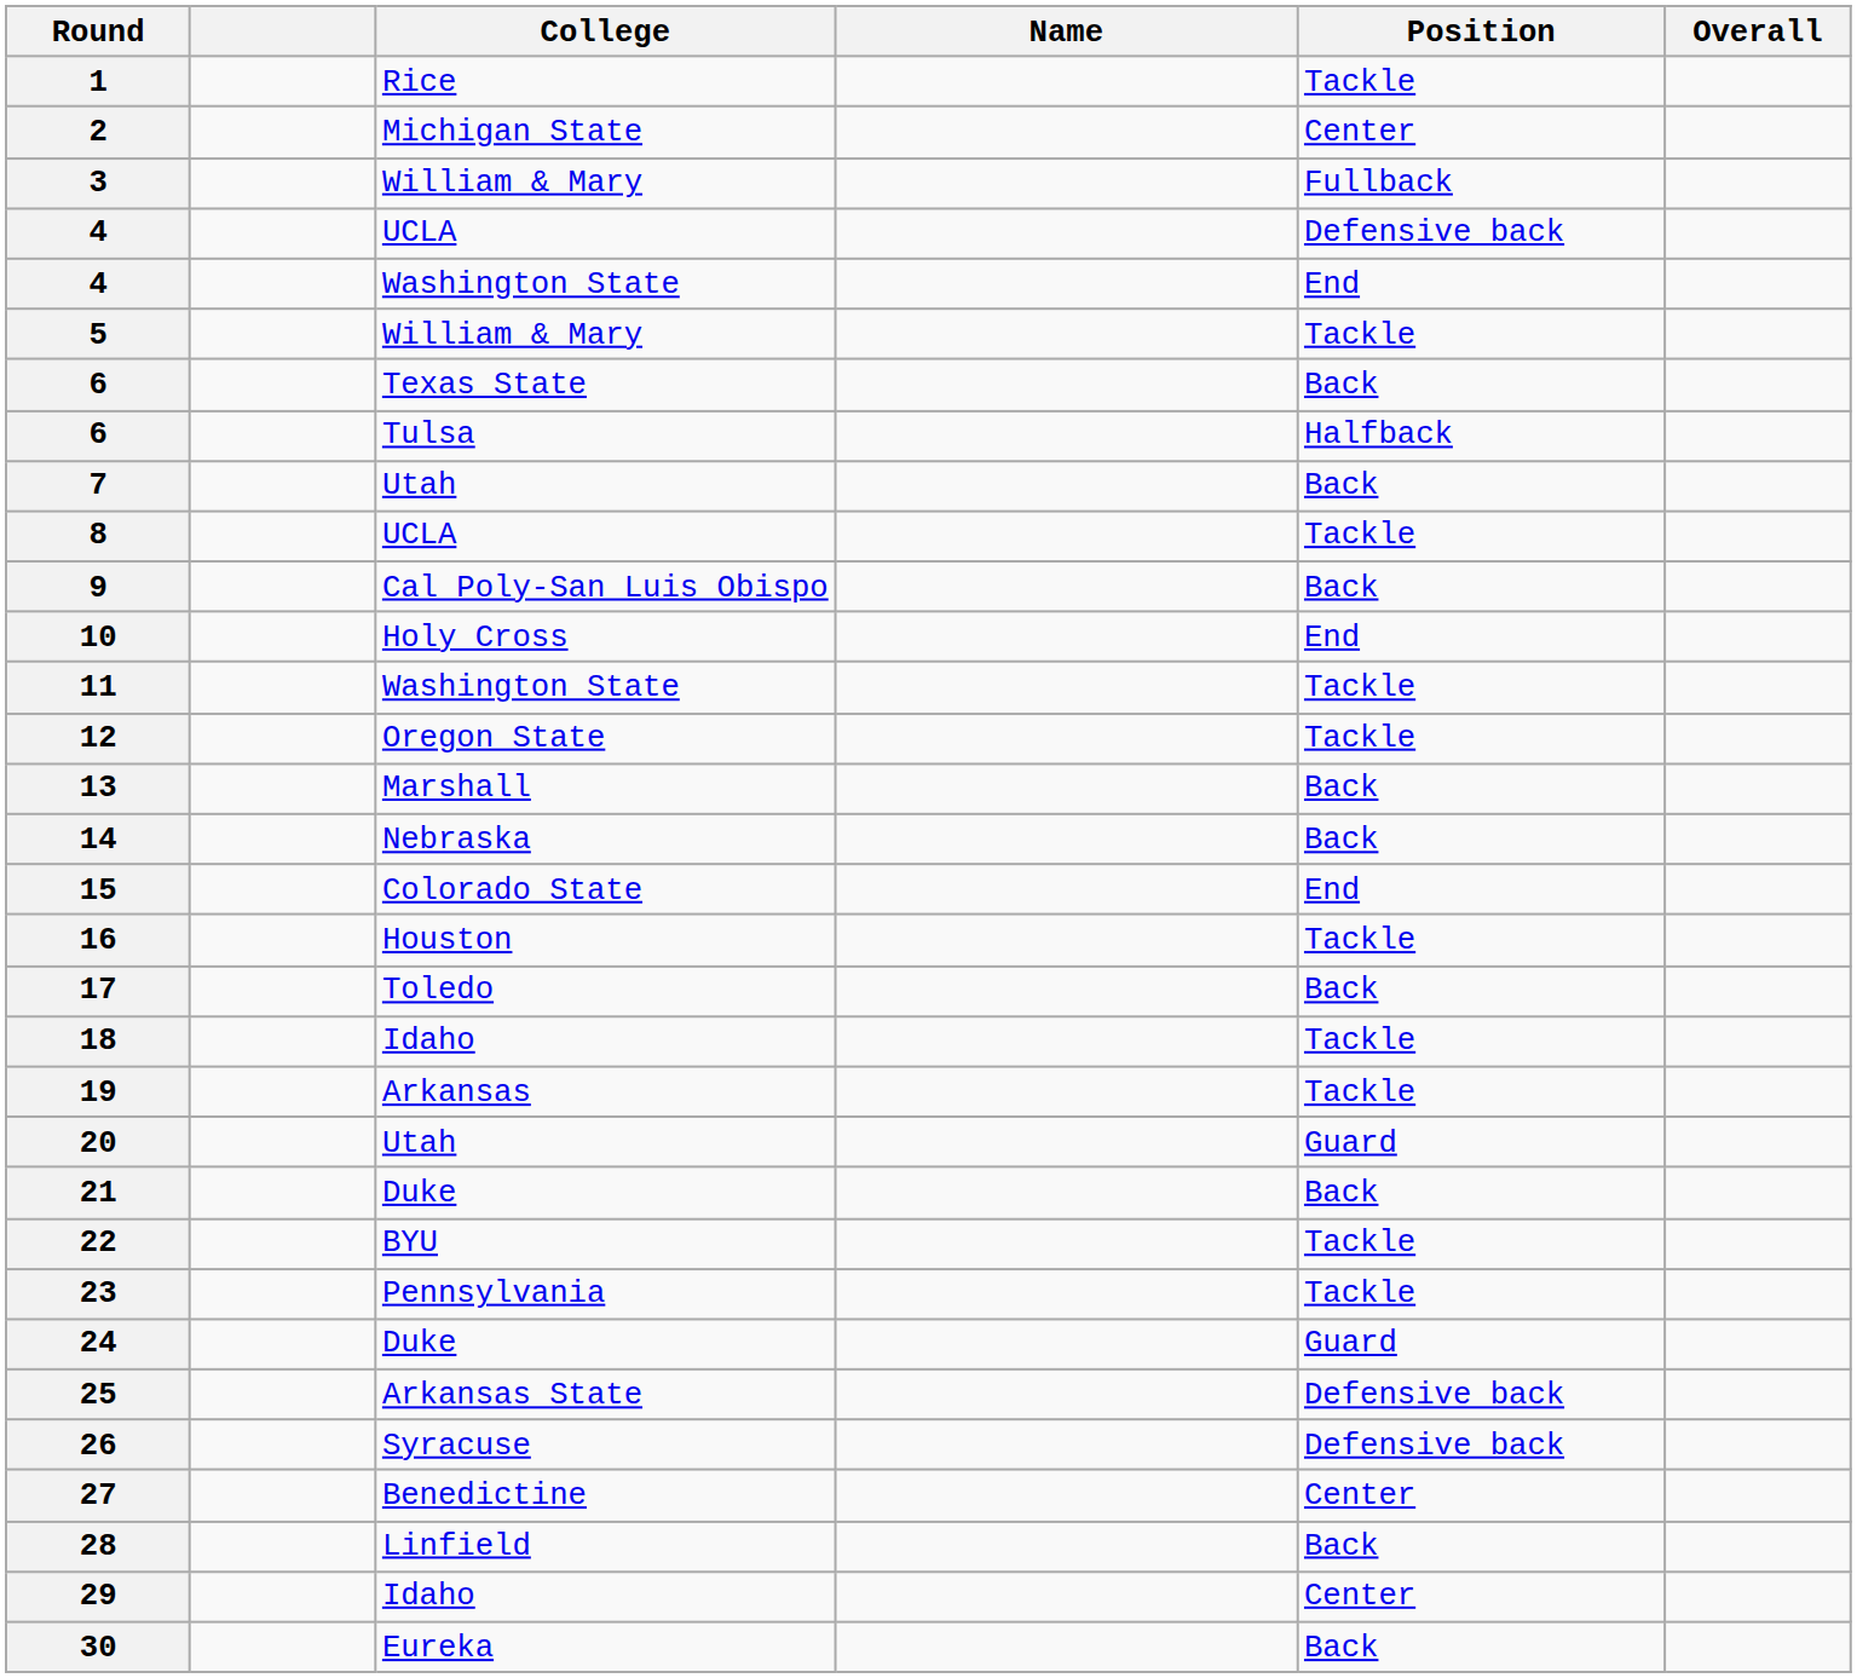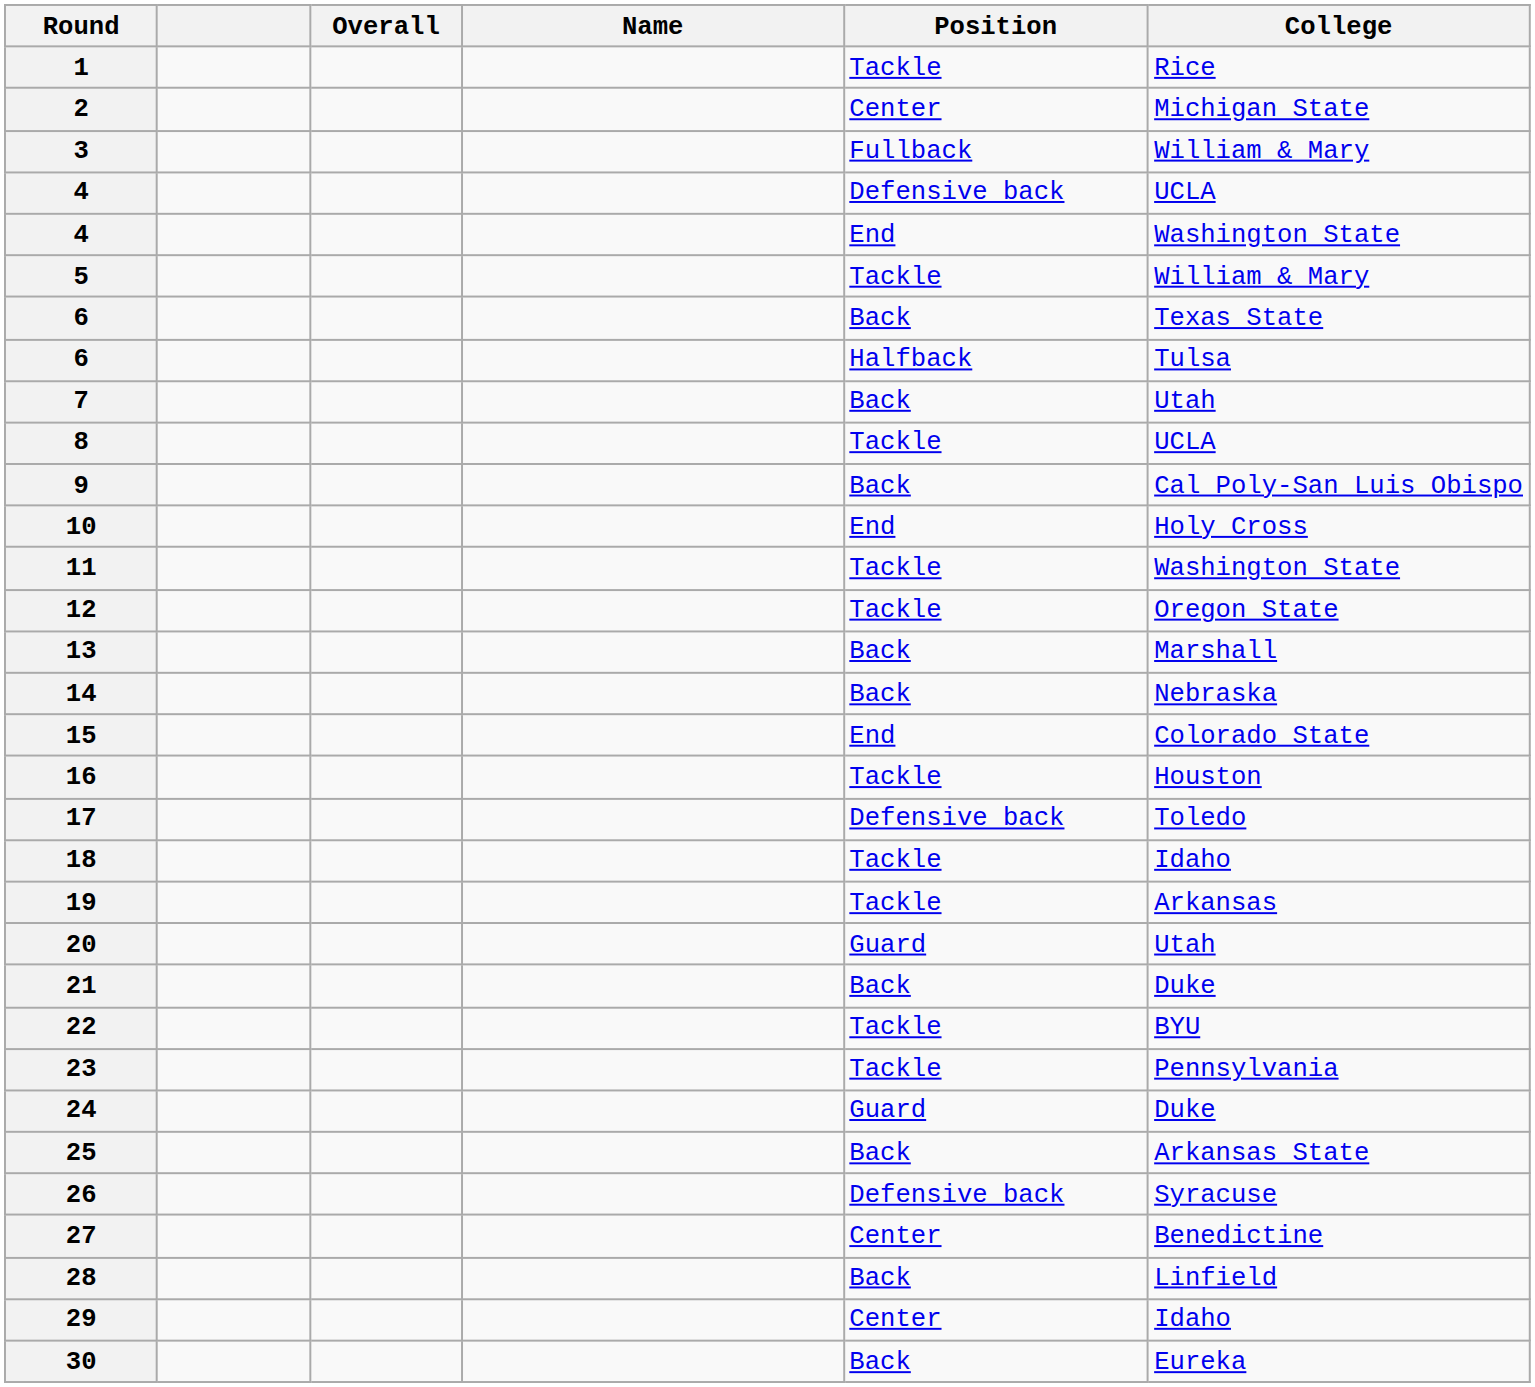columns swapped: Overall <-> College
17 | Position: Back -> Defensive back
25 | Position: Defensive back -> Back
